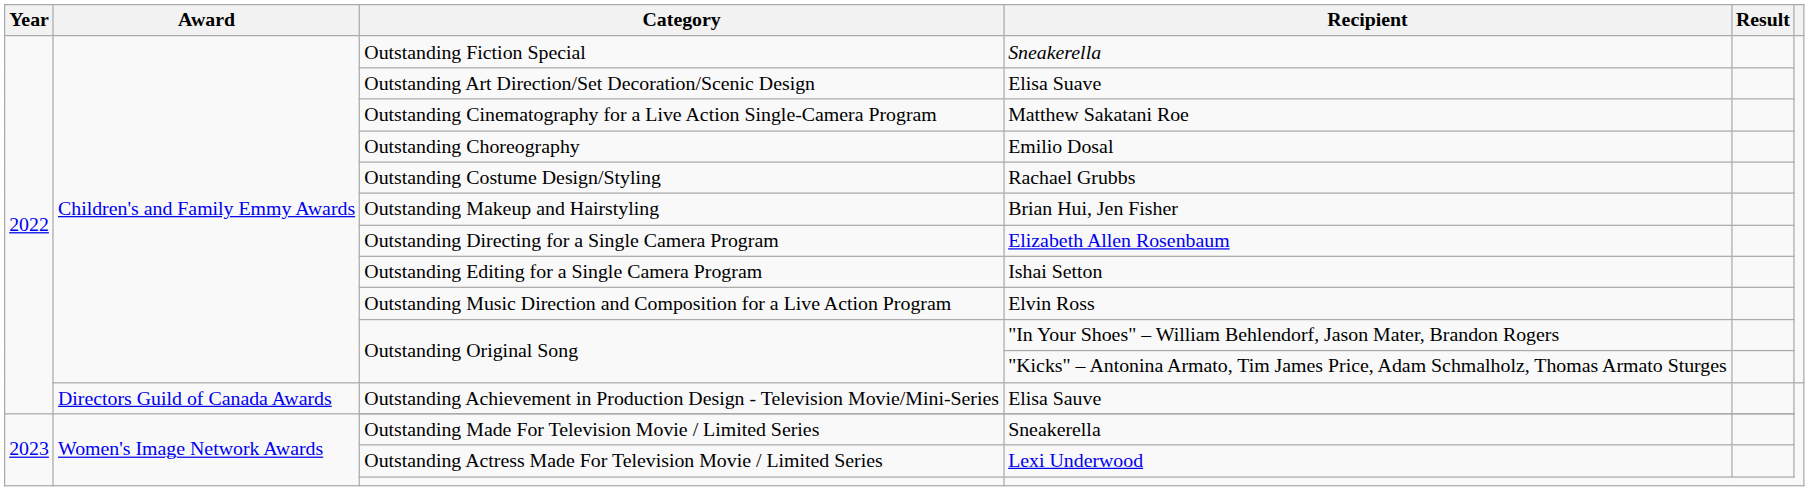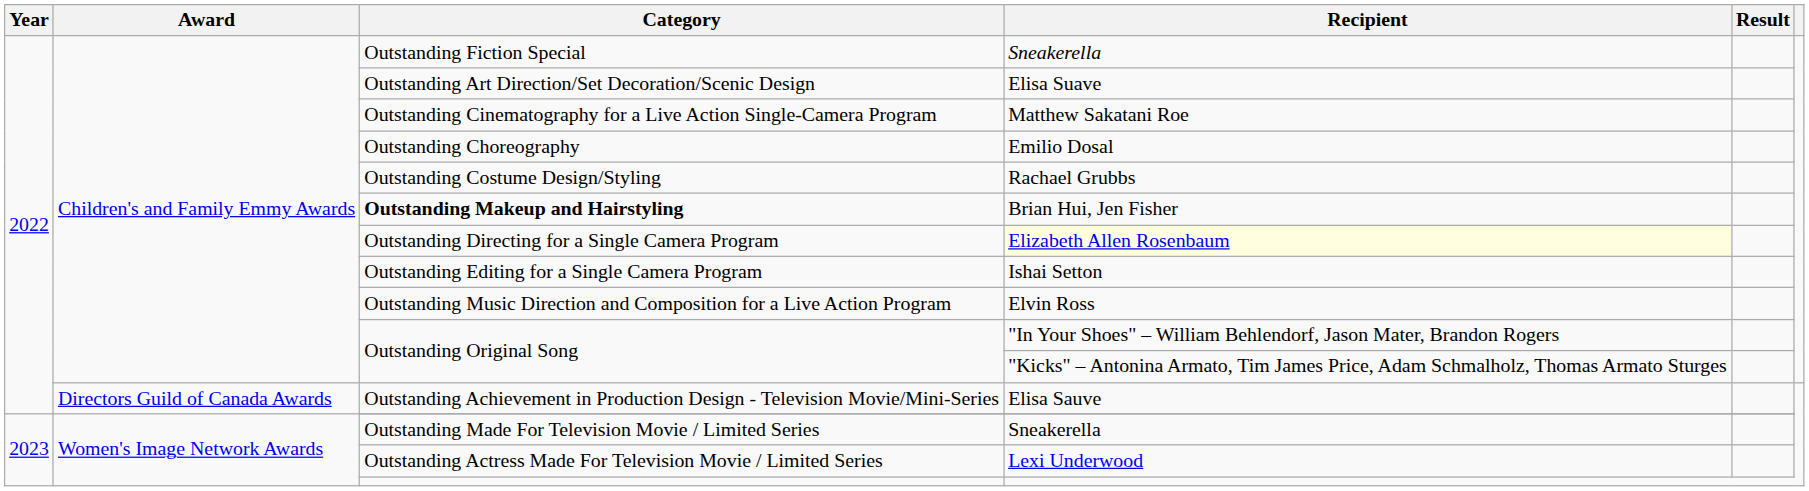Outstanding Makeup and Hairstyling | Category: normal -> bold
Outstanding Directing for a Single Camera Program | Recipient: no background -> lightyellow background
